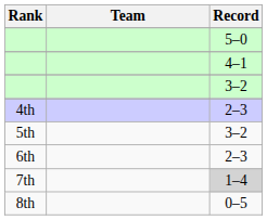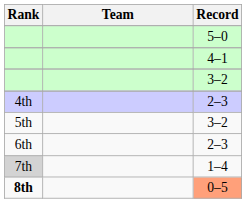7th | Rank: no background -> lightgrey background
7th | Record: lightgrey background -> no background
8th | Rank: normal -> bold
8th | Record: no background -> lightsalmon background
